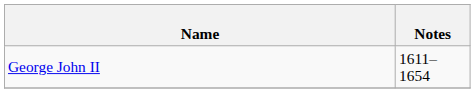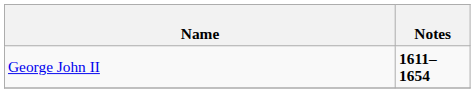George John II | Notes: normal -> bold
